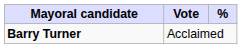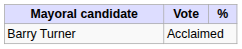Barry Turner | Mayoral candidate: bold -> normal
